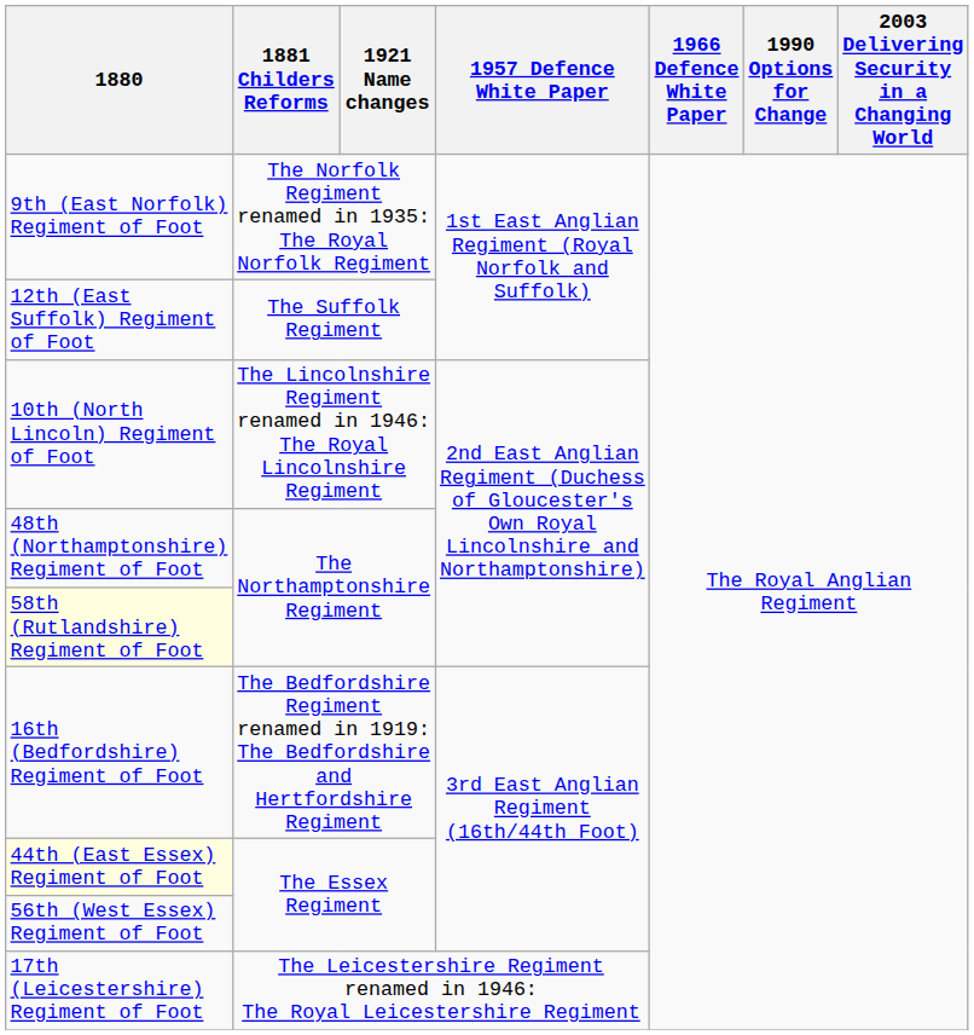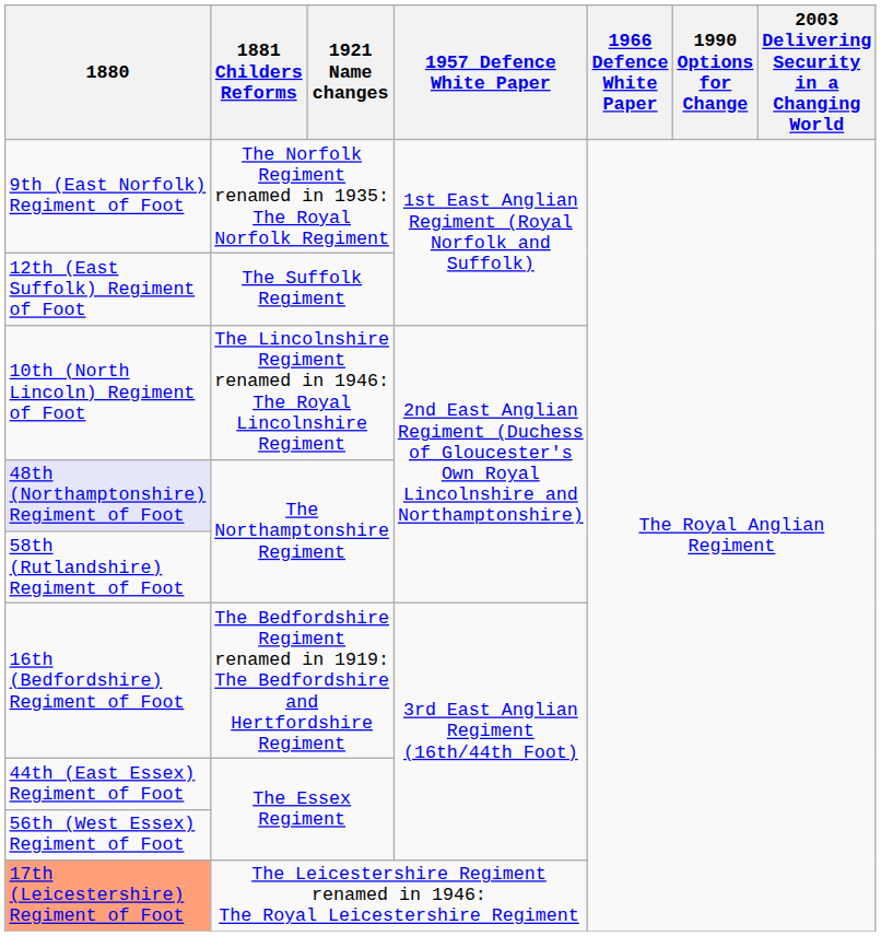48th (Northamptonshire) Regiment of Foot | 1880: no background -> lavender background
58th (Rutlandshire) Regiment of Foot | 1880: lightyellow background -> no background
44th (East Essex) Regiment of Foot | 1880: lightyellow background -> no background
17th (Leicestershire) Regiment of Foot | 1880: no background -> lightsalmon background
